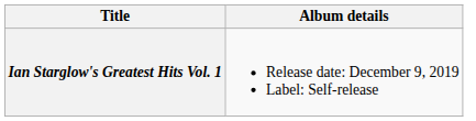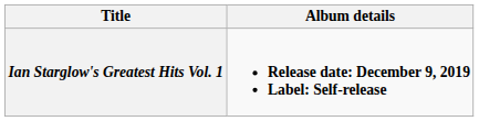Ian Starglow's Greatest Hits Vol. 1 | Album details: normal -> bold
